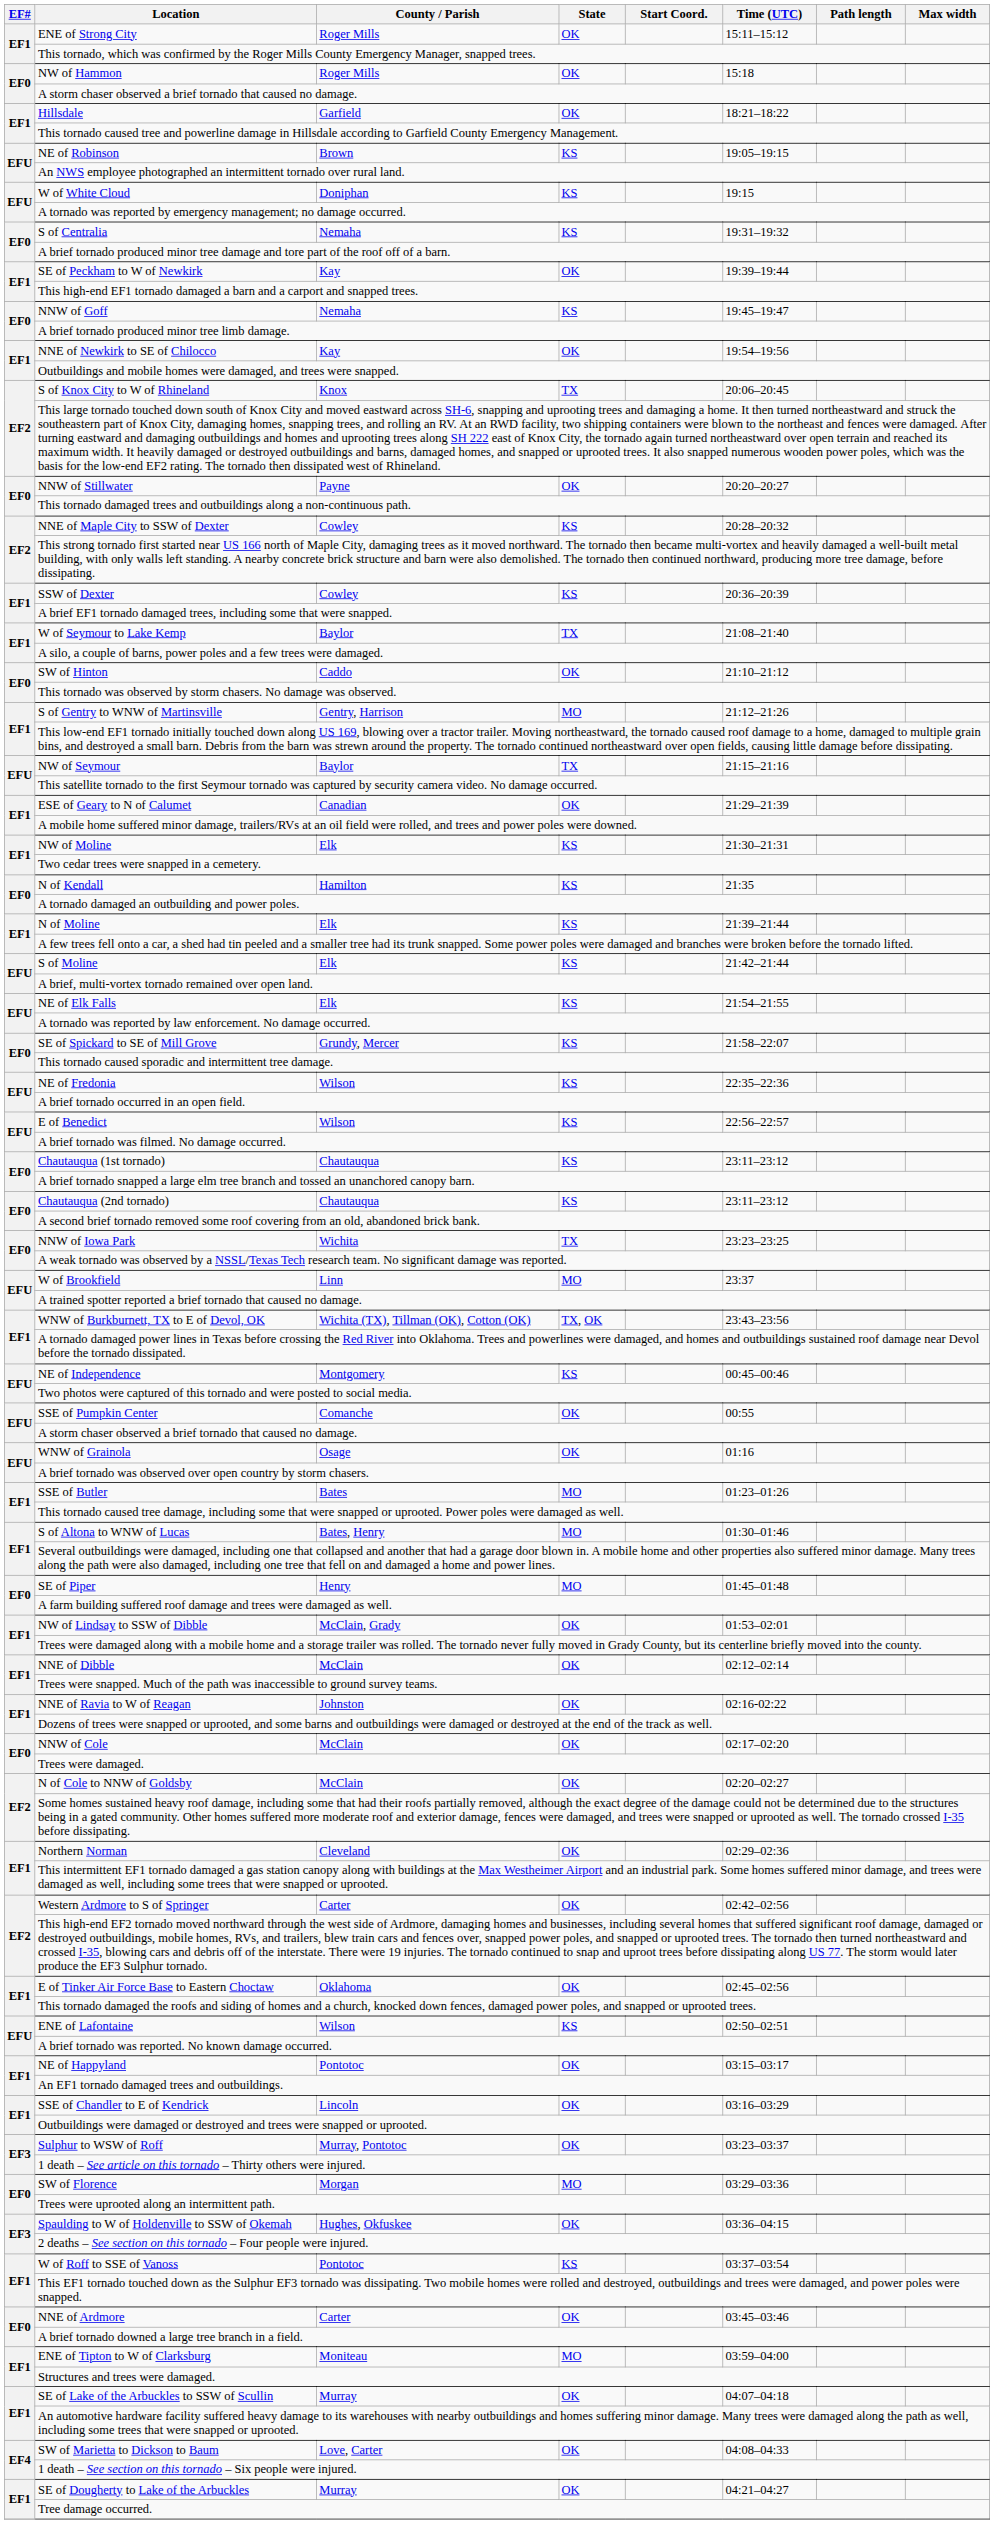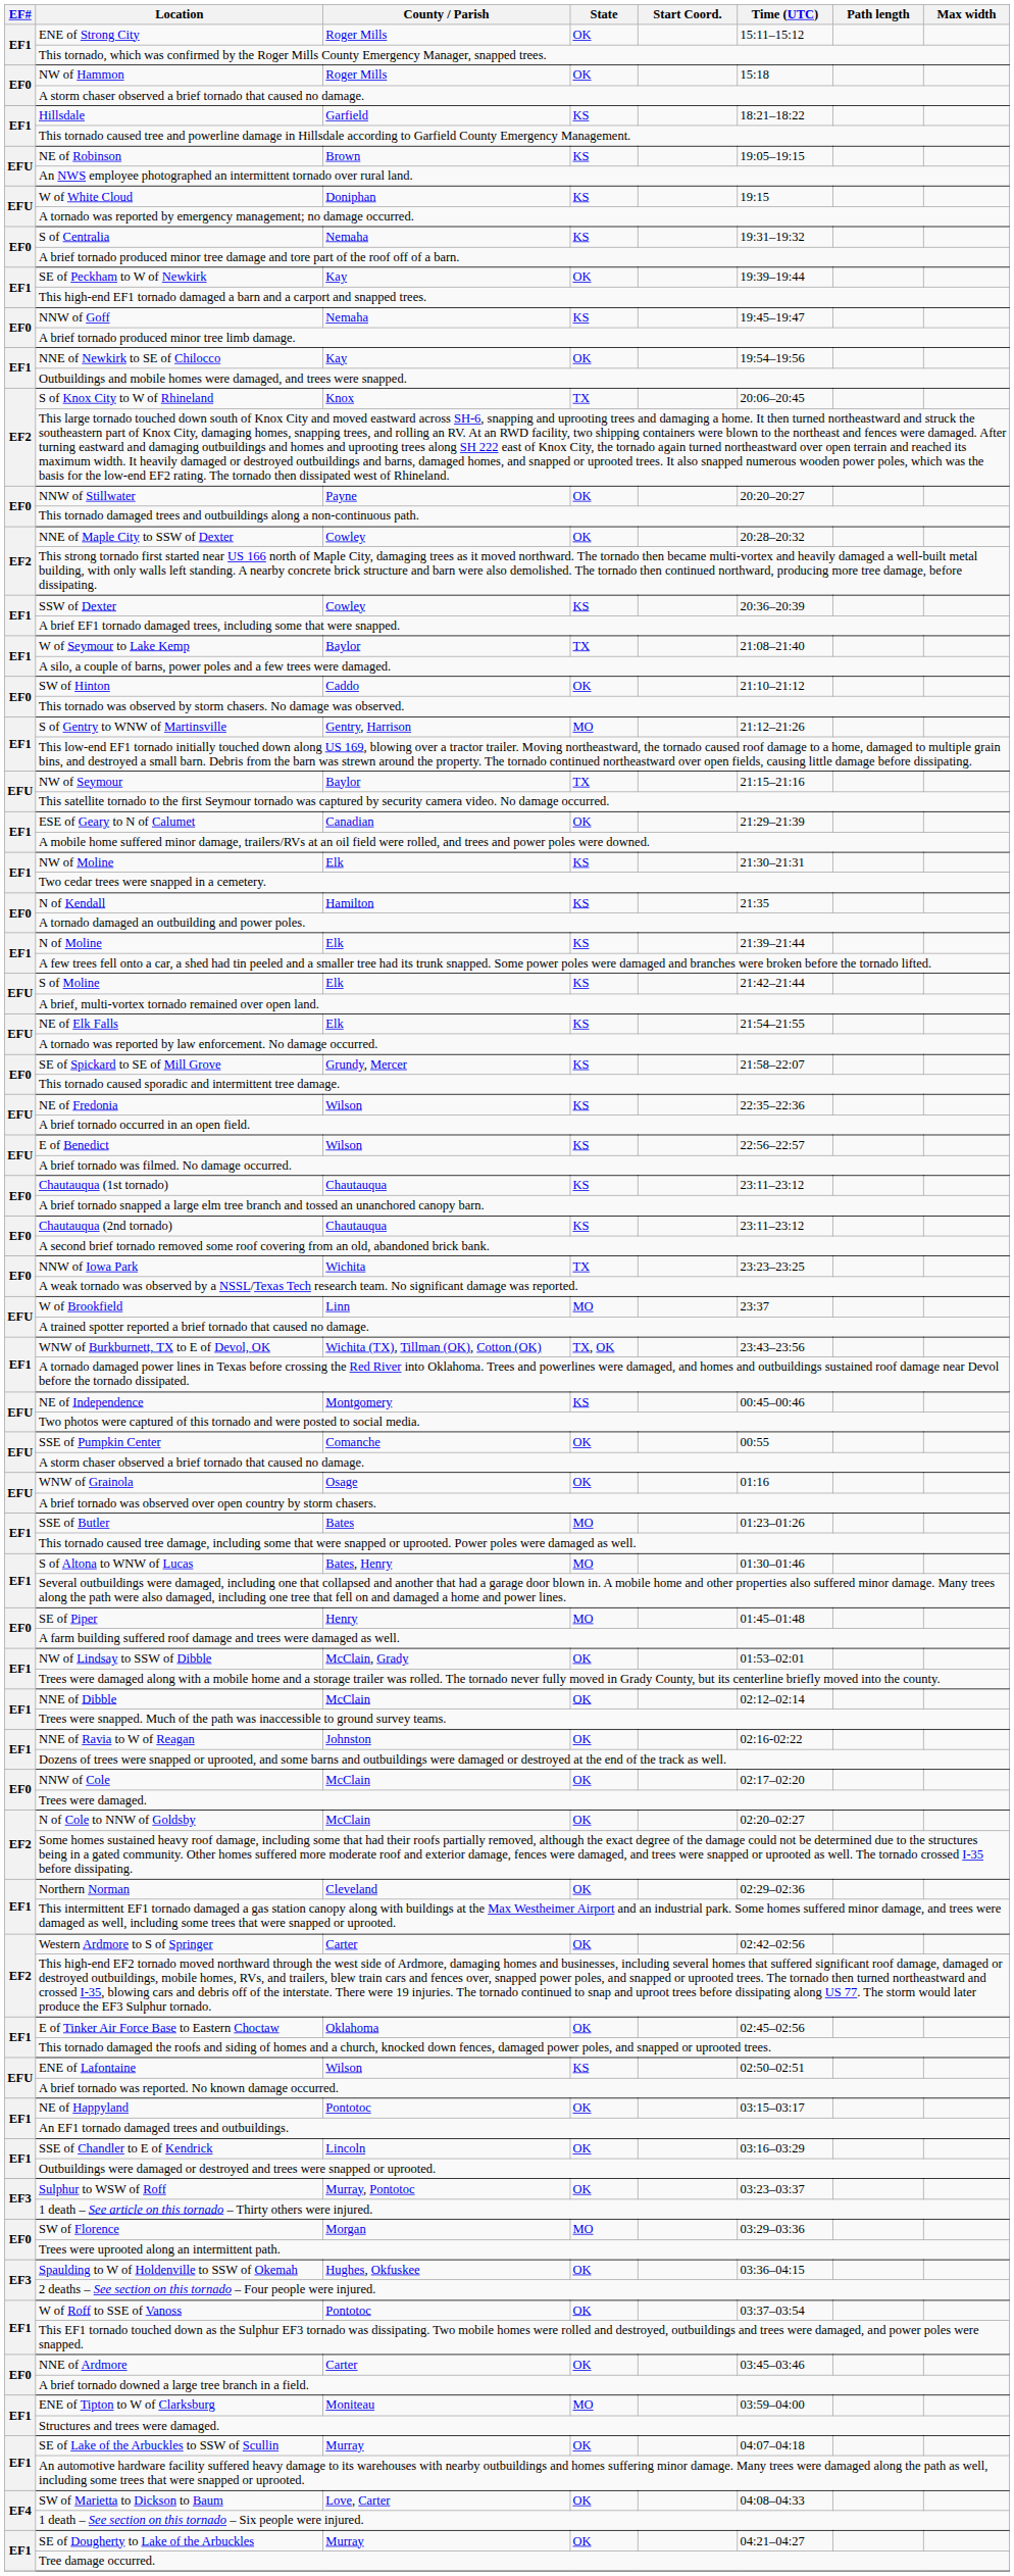Hillsdale | State: OK -> KS
NNE of Maple City to SSW of Dexter | State: KS -> OK
W of Roff to SSE of Vanoss | State: KS -> OK
